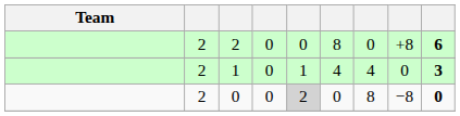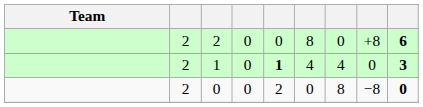row 3 | column 5: normal -> bold
row 4 | column 5: lightgrey background -> no background
